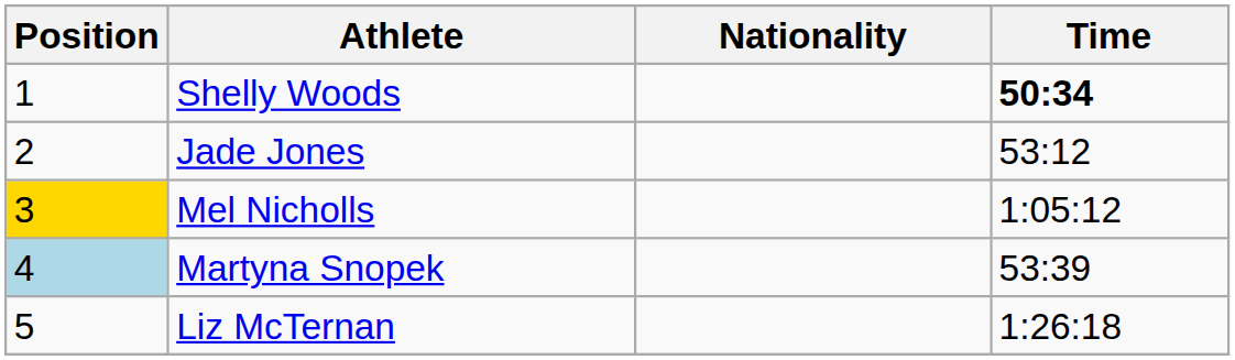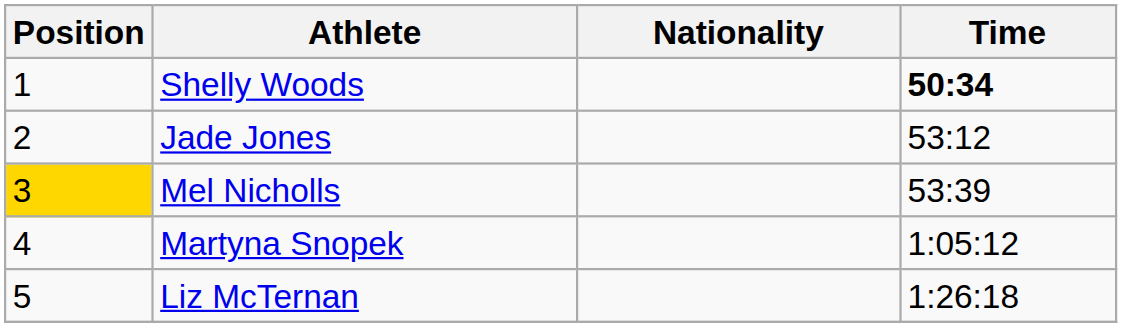Mel Nicholls | Time: 1:05:12 -> 53:39
Martyna Snopek | Position: lightblue background -> no background
Martyna Snopek | Time: 53:39 -> 1:05:12
